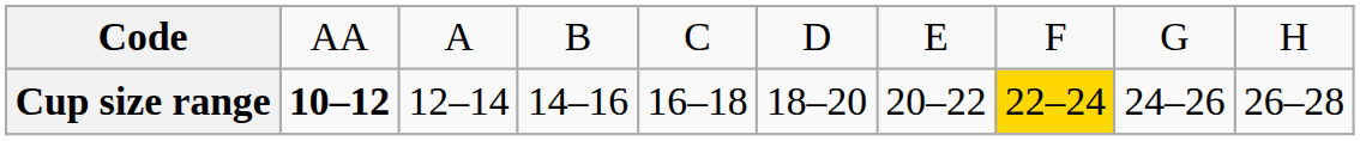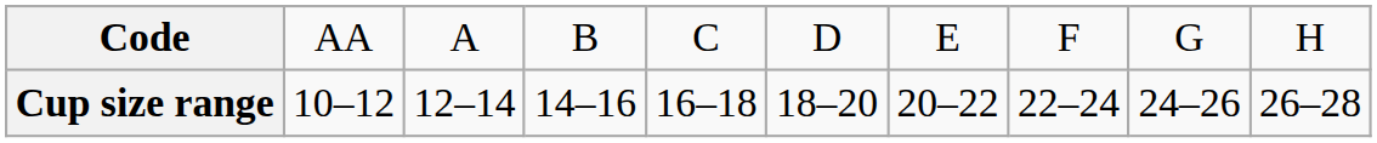Cup size range | column 2: bold -> normal
Cup size range | column 8: gold background -> no background
